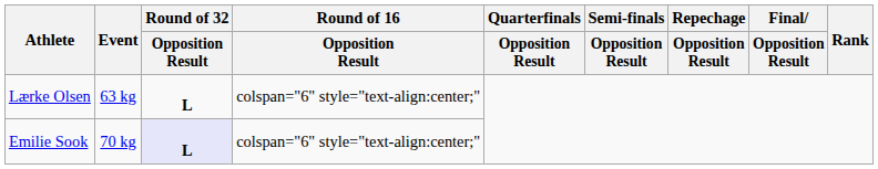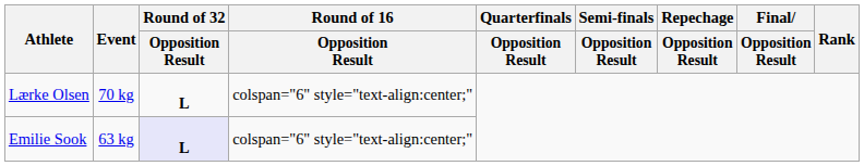Lærke Olsen | Event: 63 kg -> 70 kg
Emilie Sook | Event: 70 kg -> 63 kg
